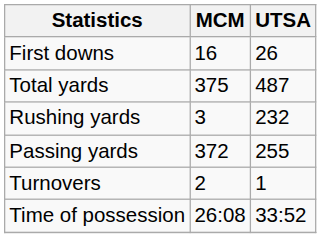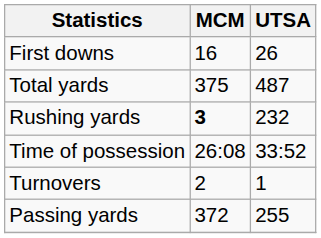Rushing yards | MCM: normal -> bold
rows swapped: Passing yards <-> Time of possession
